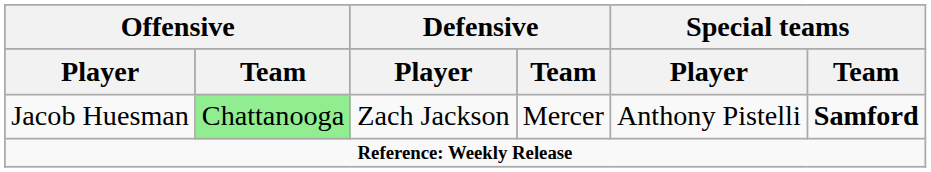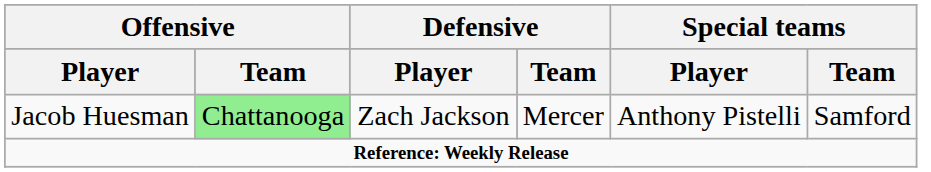Jacob Huesman | Special teams / Team: bold -> normal
